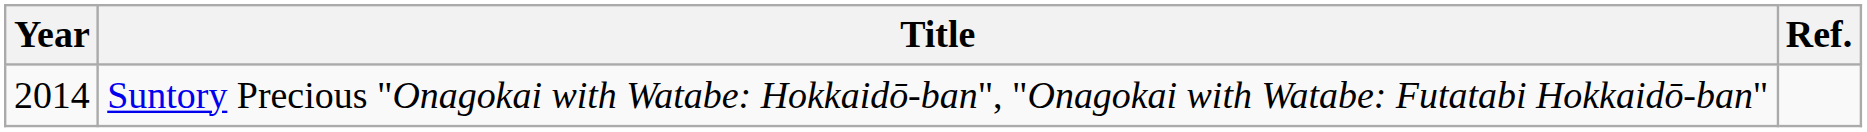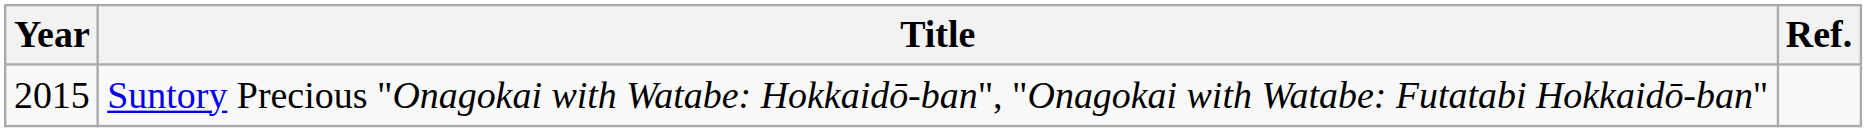row 2 | Year: 2014 -> 2015
